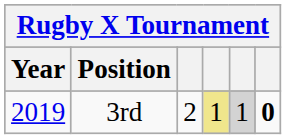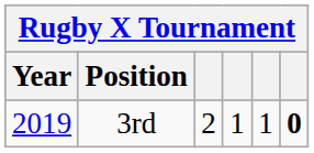3rd | column 4: khaki background -> no background
3rd | column 5: lightgrey background -> no background
